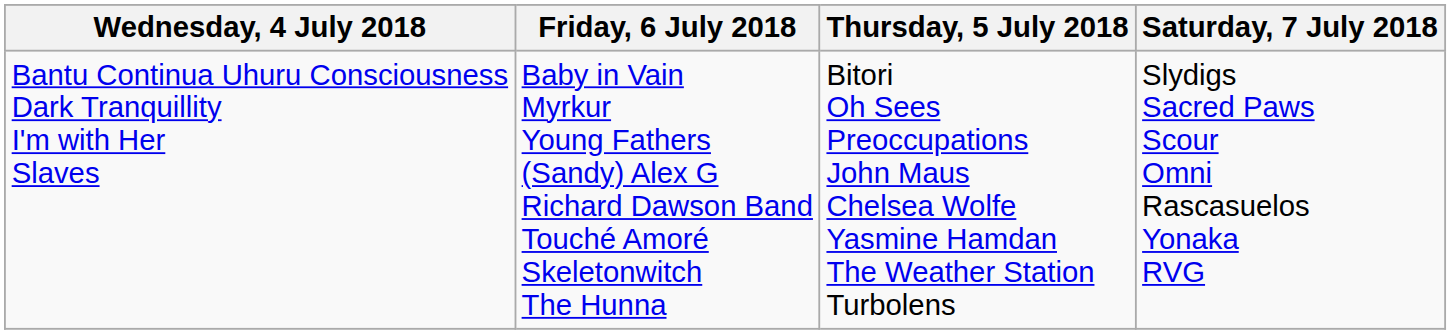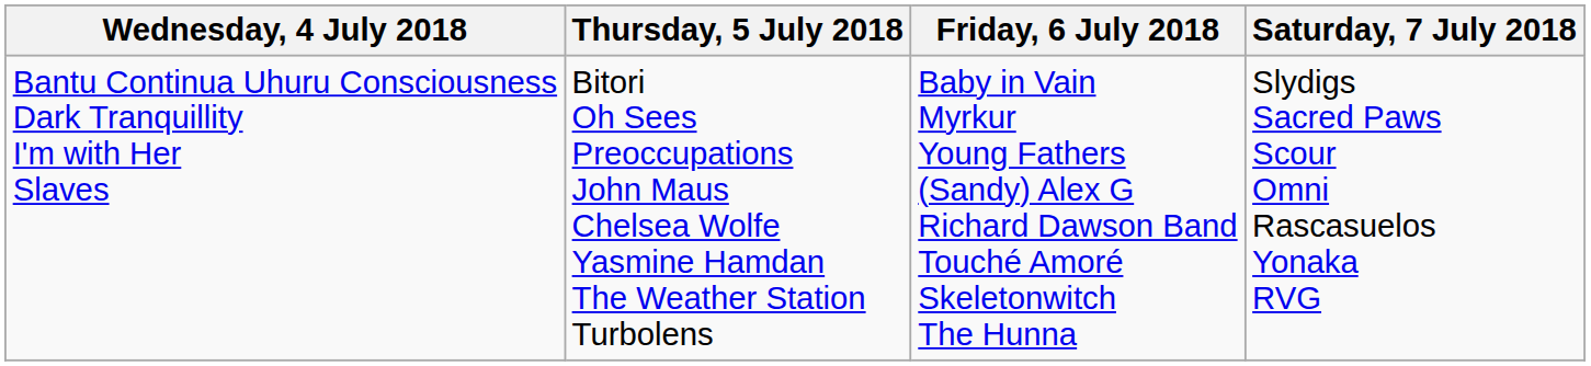columns swapped: Thursday, 5 July 2018 <-> Friday, 6 July 2018
